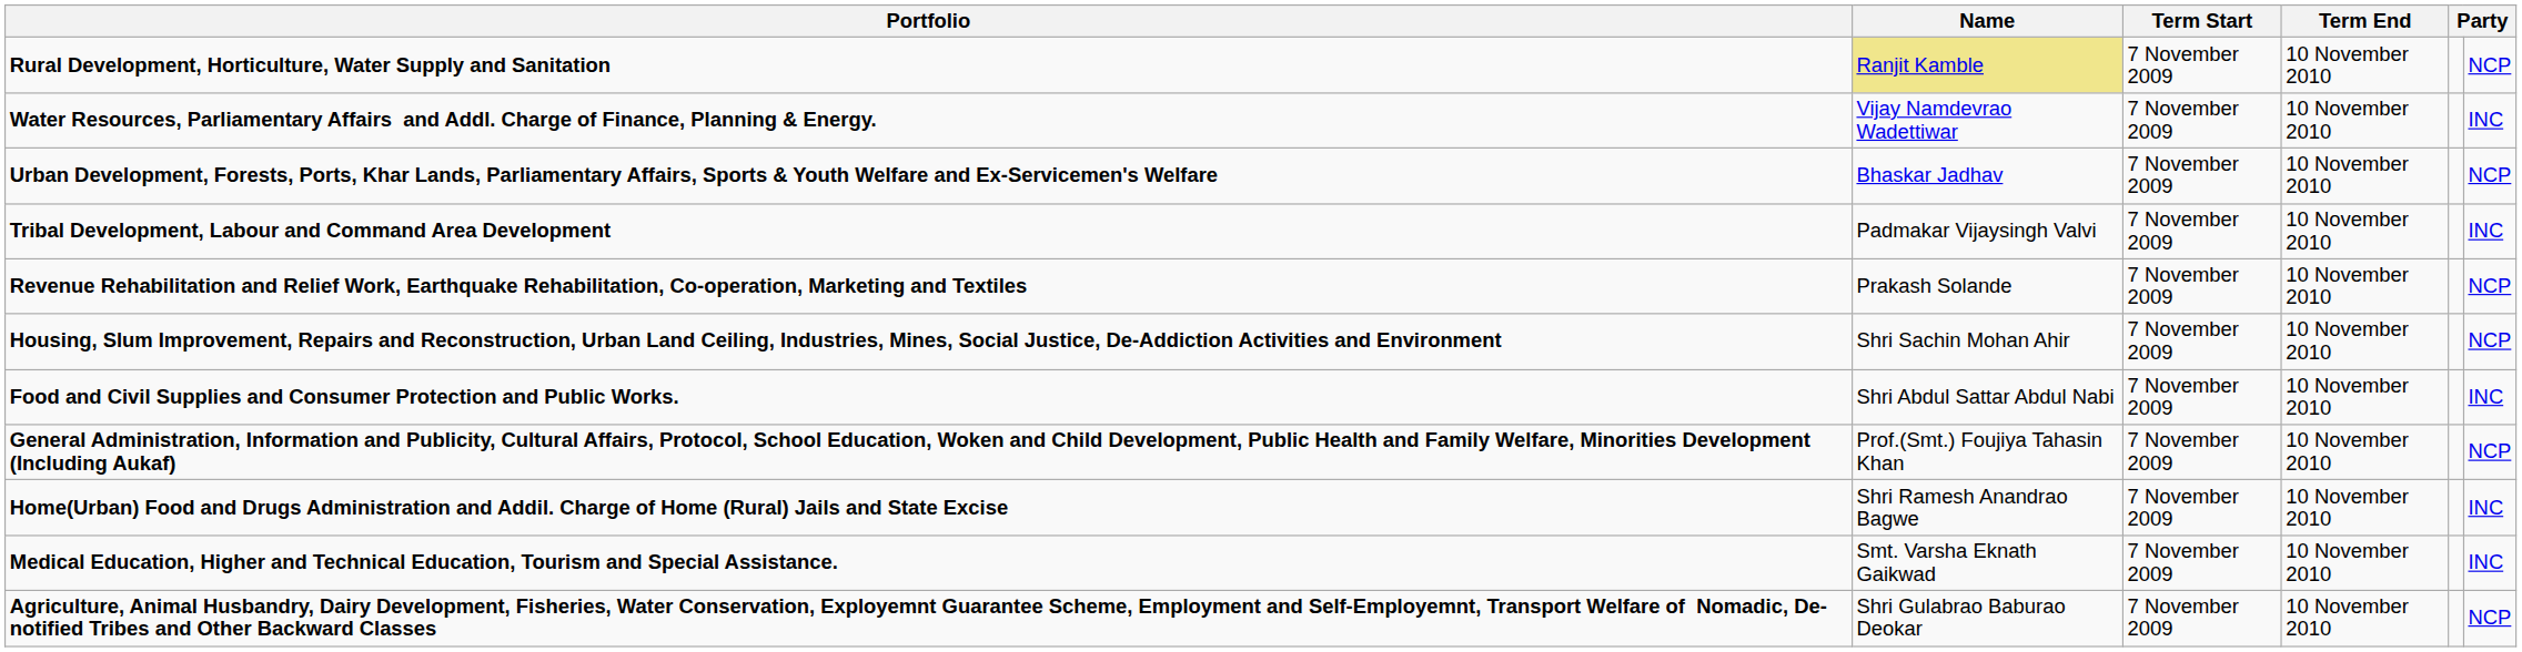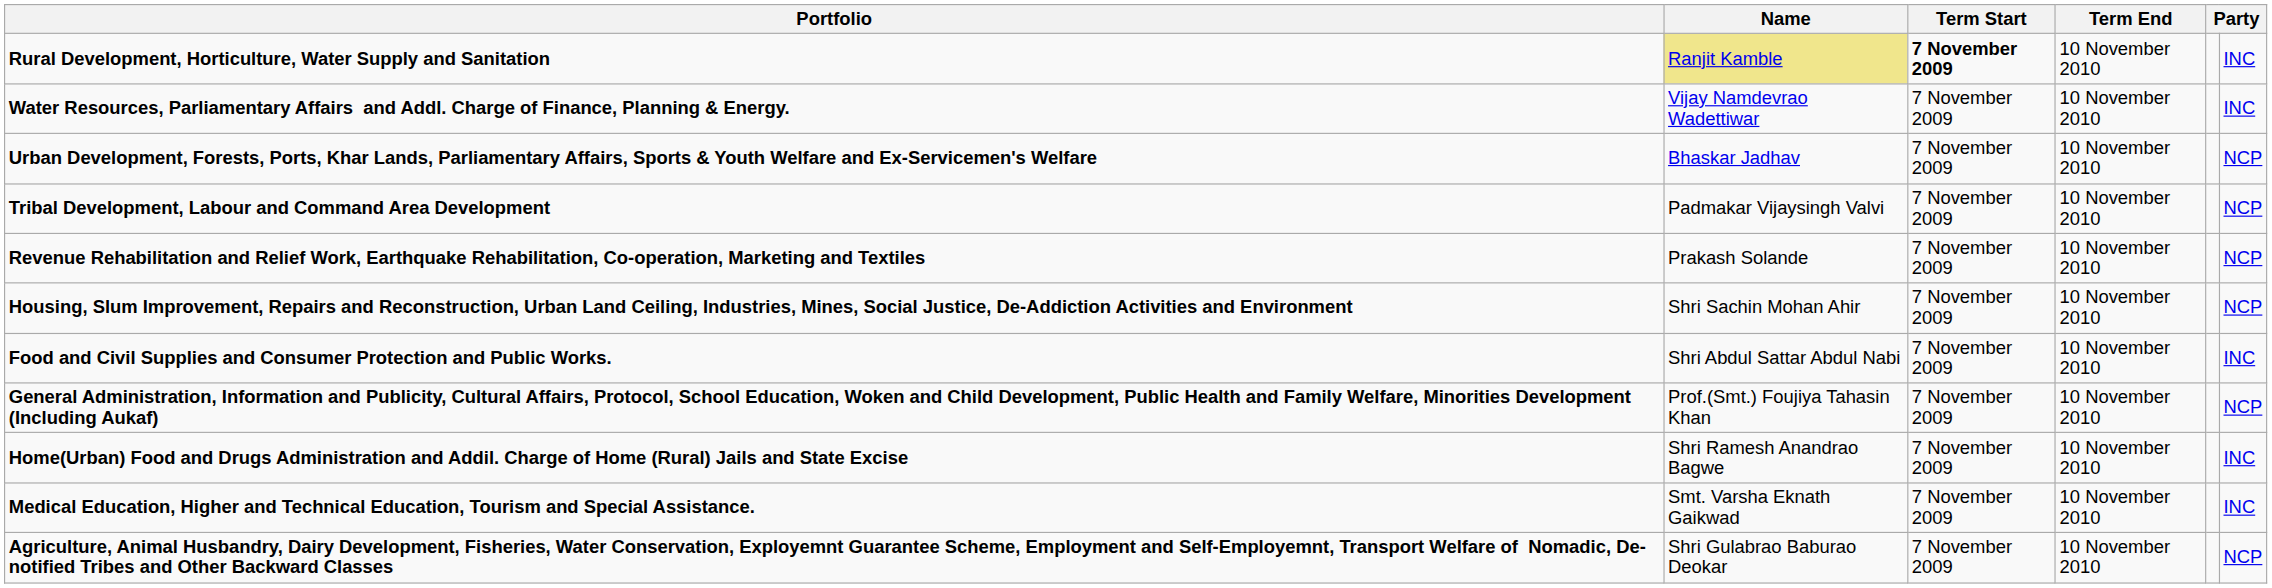Rural Development, Horticulture, Water Supply and Sanitation | Term Start: normal -> bold
Rural Development, Horticulture, Water Supply and Sanitation | column 6: NCP -> INC
Tribal Development, Labour and Command Area Development | column 6: INC -> NCP
